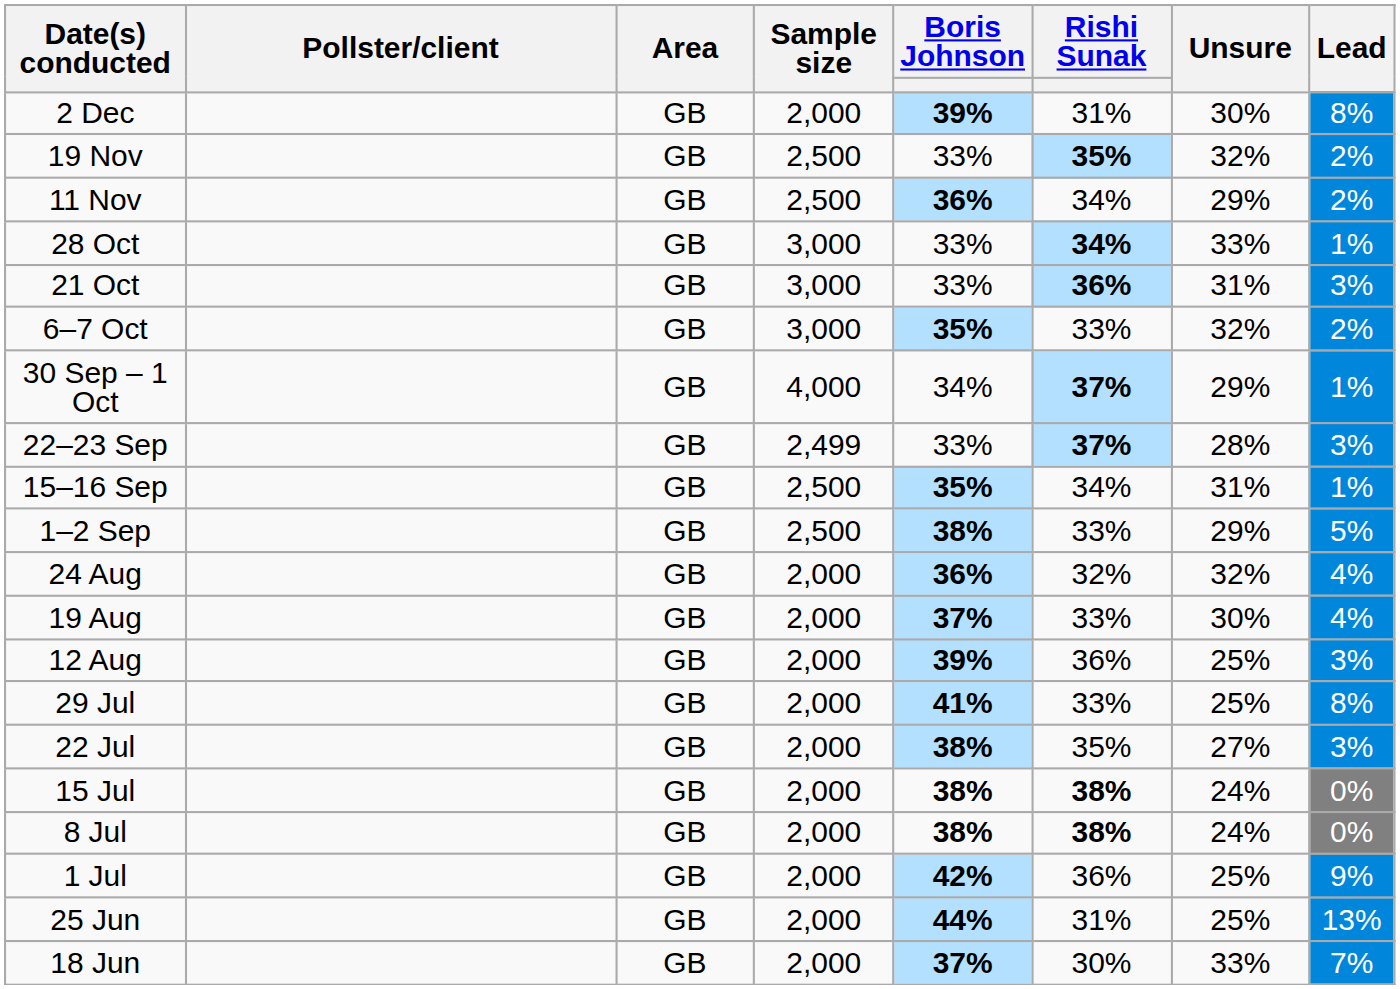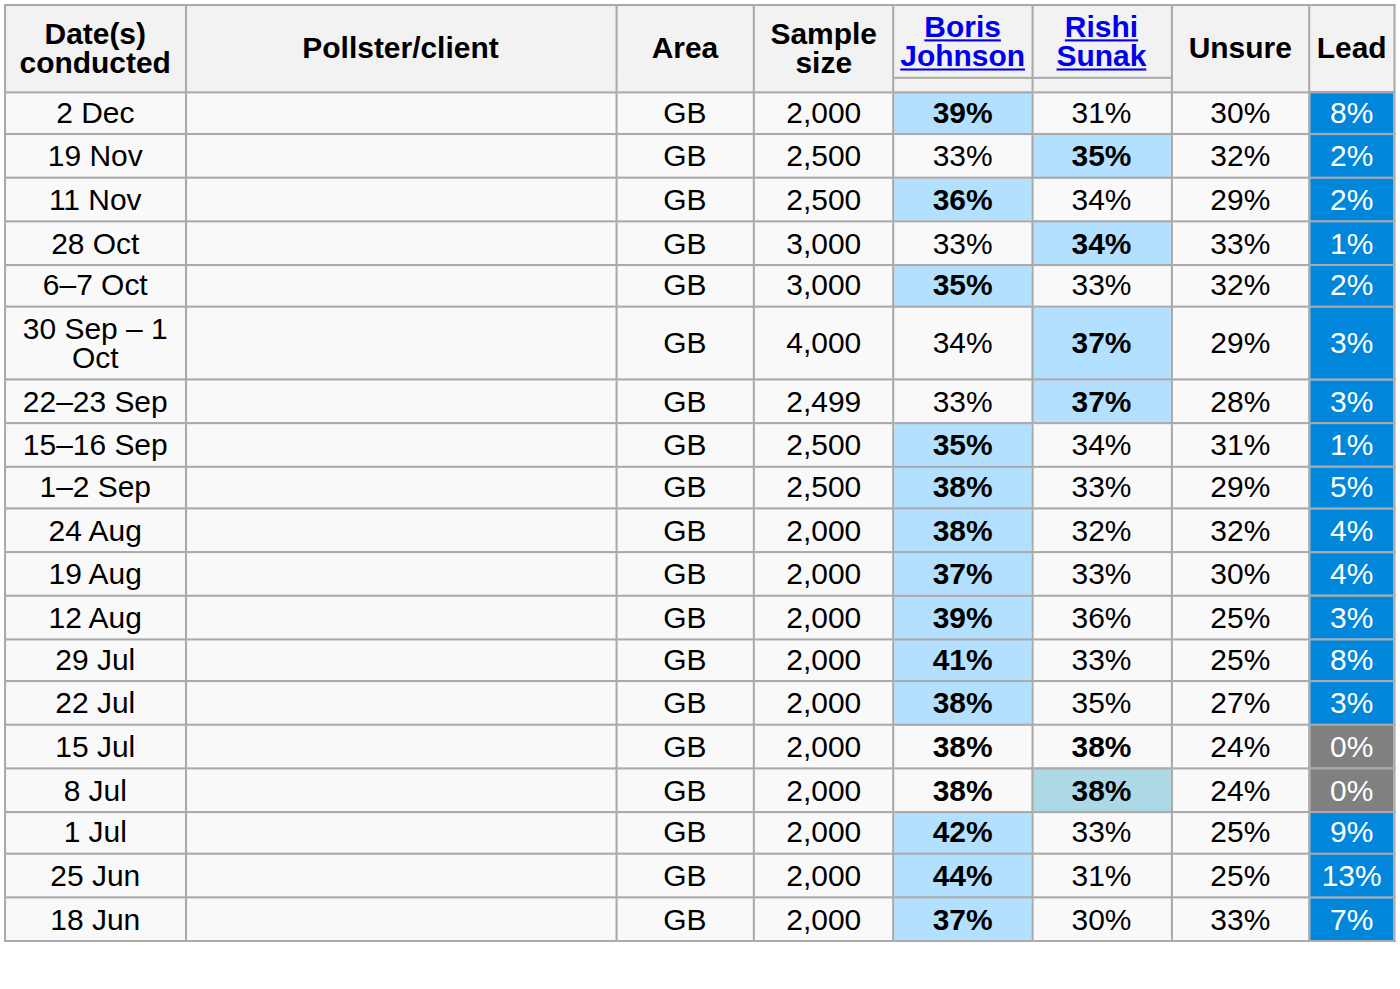- row: 21 Oct | GB | 3,000 | 33% | 36% | 31% | 3%
30 Sep – 1 Oct | Lead: 1% -> 3%
24 Aug | Boris Johnson: 36% -> 38%
8 Jul | Rishi Sunak: no background -> lightblue background
1 Jul | Rishi Sunak: 36% -> 33%
